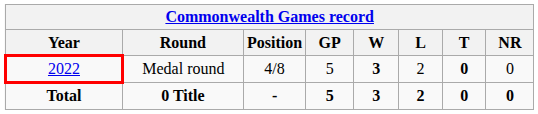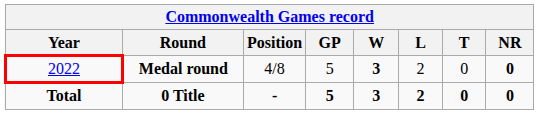2022 | Round: normal -> bold
2022 | T: bold -> normal
2022 | NR: normal -> bold
